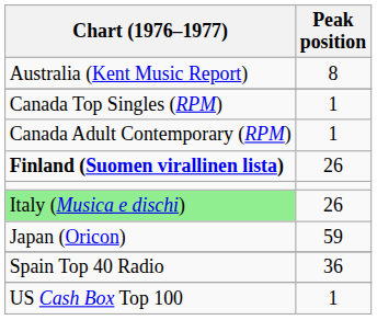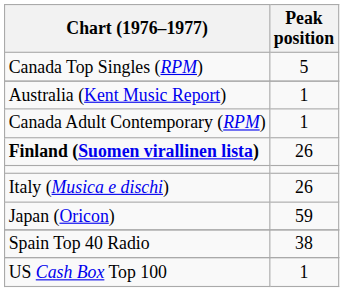row 2 | Chart (1976–1977): Australia (Kent Music Report) -> Canada Top Singles (RPM)
row 2 | Peak position: 8 -> 5
row 3 | Chart (1976–1977): Canada Top Singles (RPM) -> Australia (Kent Music Report)
row 7 | Chart (1976–1977): lightgreen background -> no background
row 9 | Peak position: 36 -> 38
